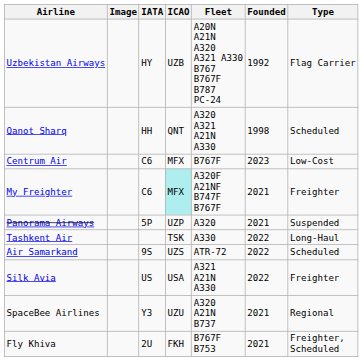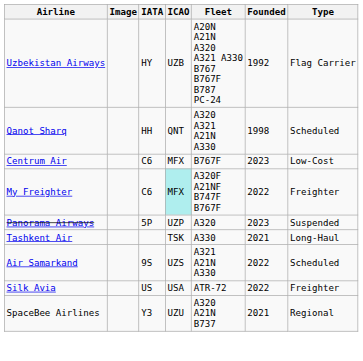My Freighter | Founded: 2021 -> 2022
Panorama Airways | Founded: 2021 -> 2023
Tashkent Air | Founded: 2022 -> 2021
Air Samarkand | Fleet: ATR-72 -> A321 A21N A330
Silk Avia | Fleet: A321 A21N A330 -> ATR-72
- row: Fly Khiva | 2U | FKH | B767F B753 | 2021 | Freighter, Scheduled
